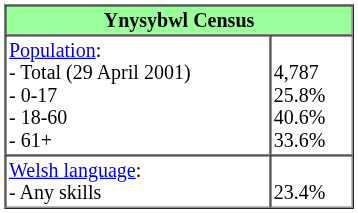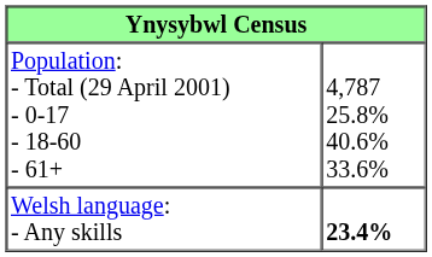Welsh language: - Any skills | column 2: normal -> bold
